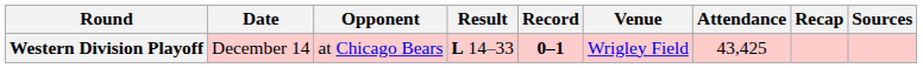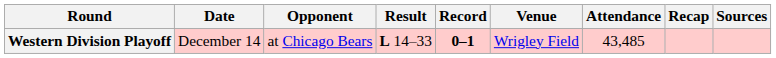Western Division Playoff | Attendance: 43,425 -> 43,485
